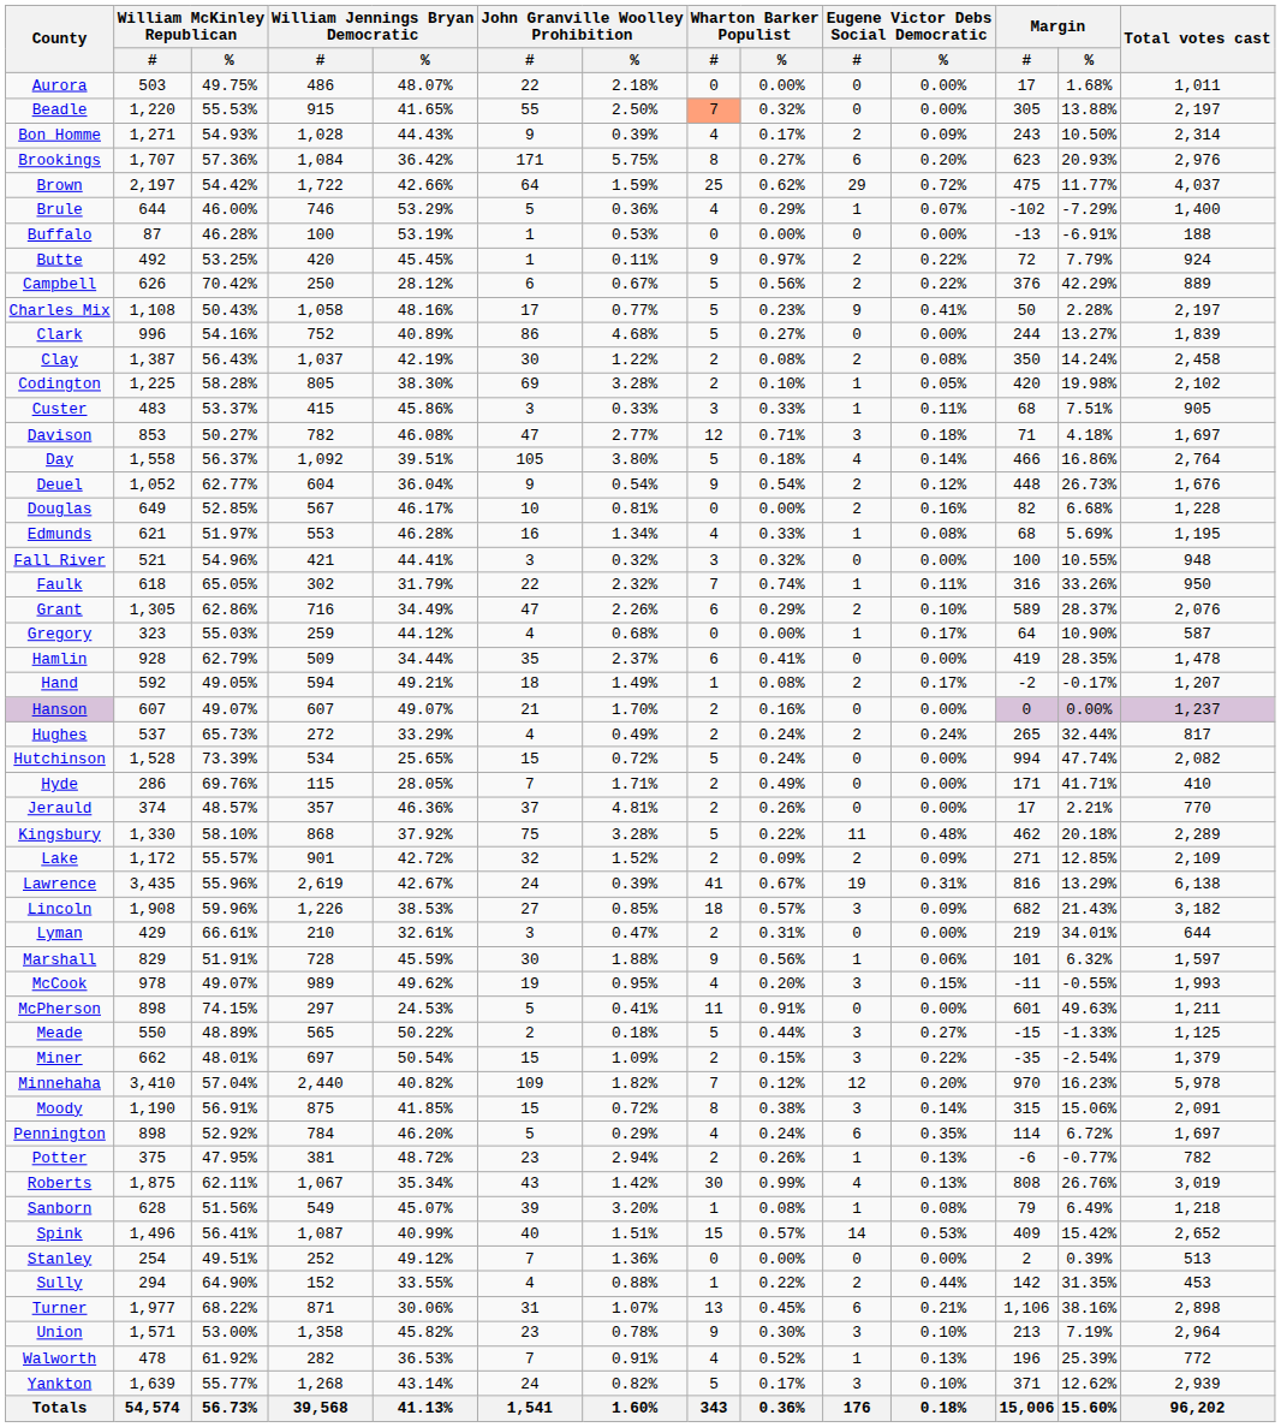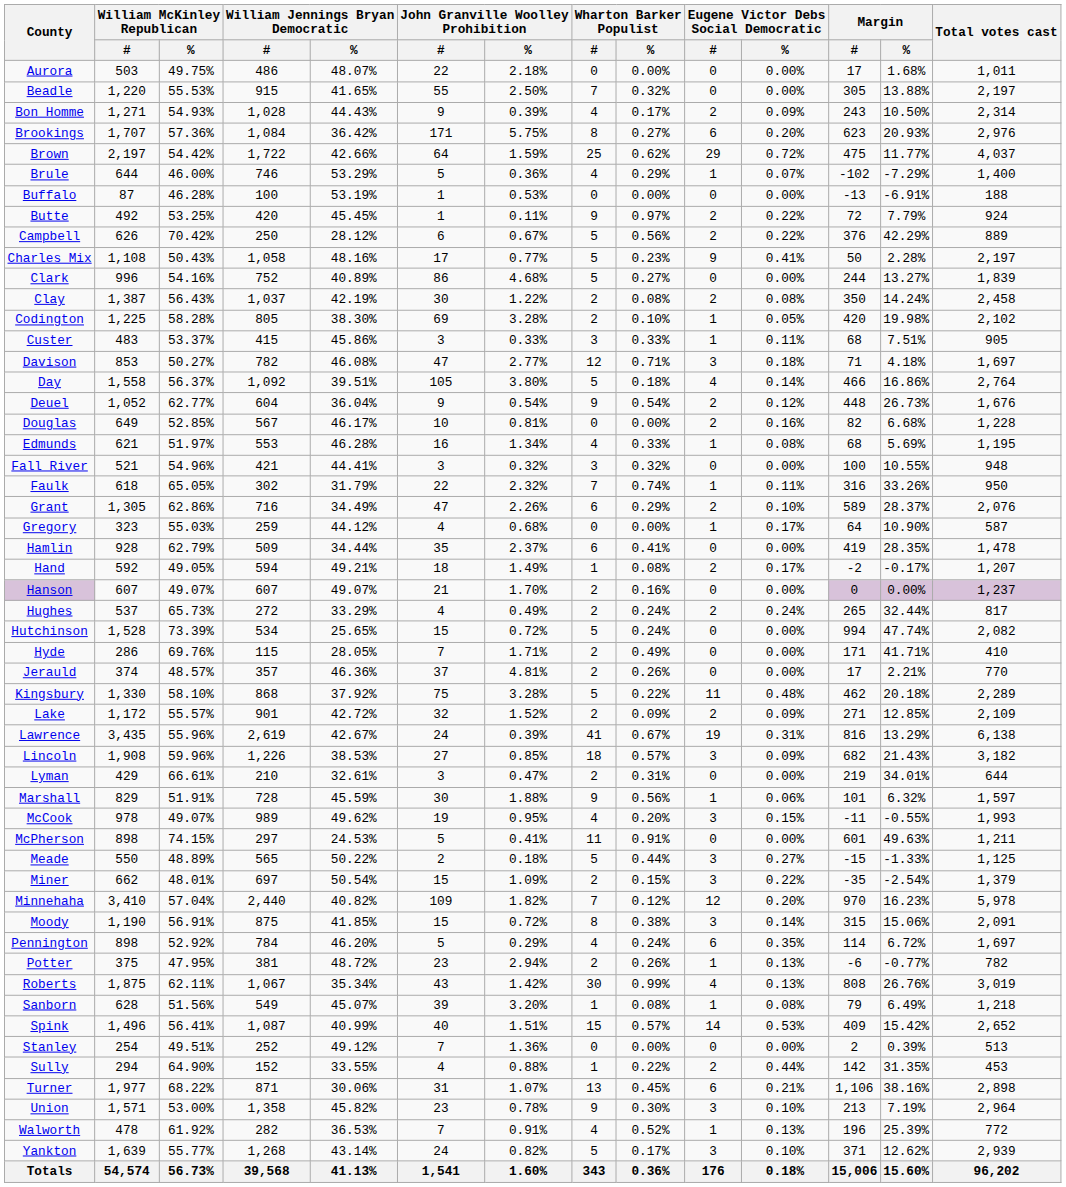Beadle | Wharton Barker Populist / #: lightsalmon background -> no background
